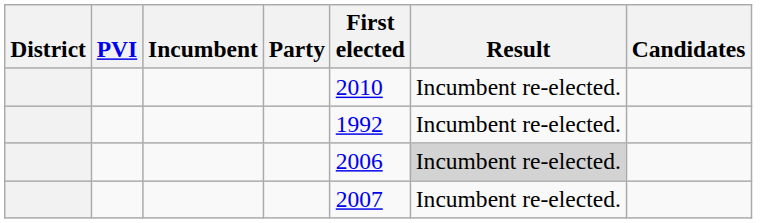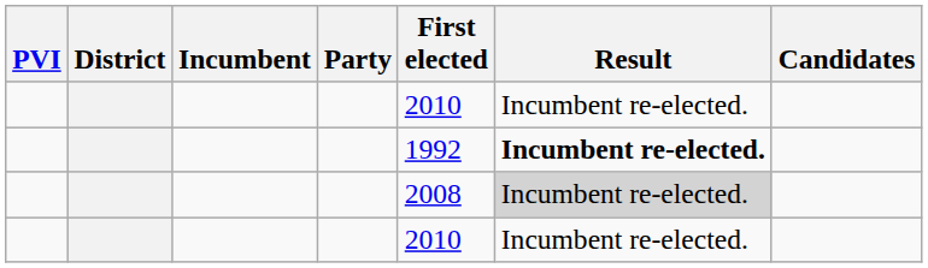columns swapped: District <-> PVI
row 3 | Result: normal -> bold
row 4 | First elected: 2006 -> 2008
row 5 | First elected: 2007 -> 2010
